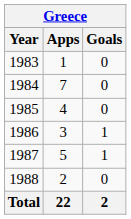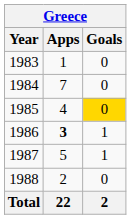1985 | Goals: no background -> gold background
1986 | Apps: normal -> bold
